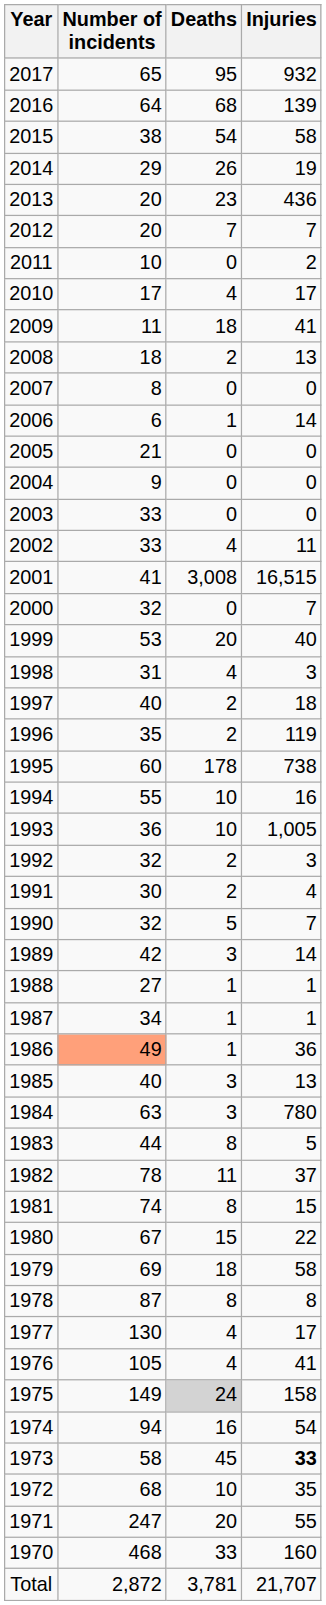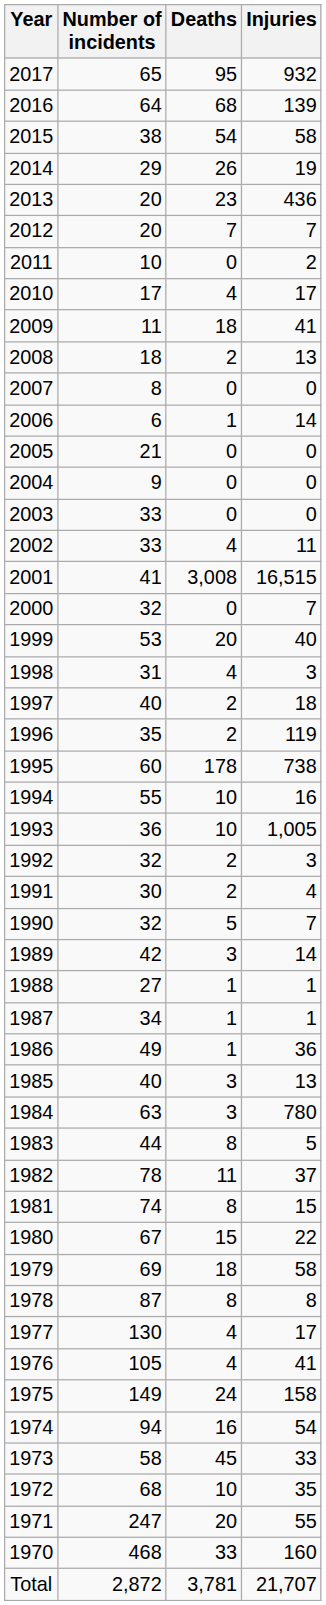1986 | Number of incidents: lightsalmon background -> no background
1975 | Deaths: lightgrey background -> no background
1973 | Injuries: bold -> normal
